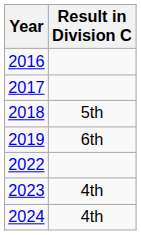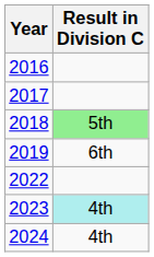2018 | Result in Division C: no background -> lightgreen background
2023 | Result in Division C: no background -> paleturquoise background
